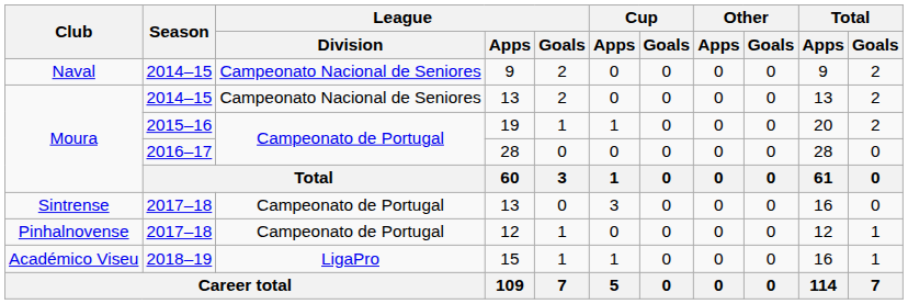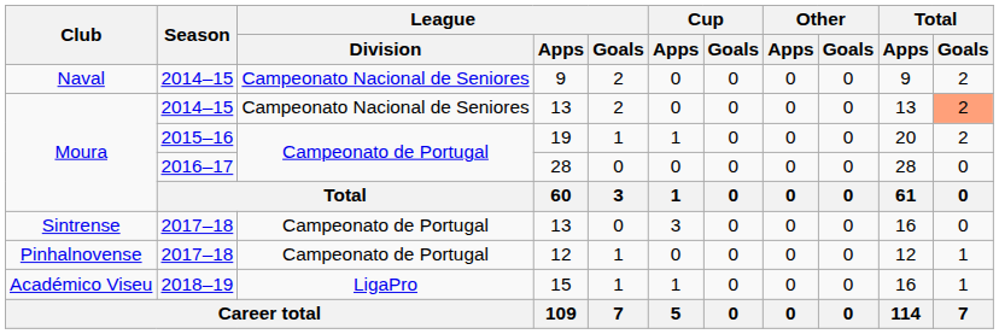Moura / 13 | Total / Goals: no background -> lightsalmon background
